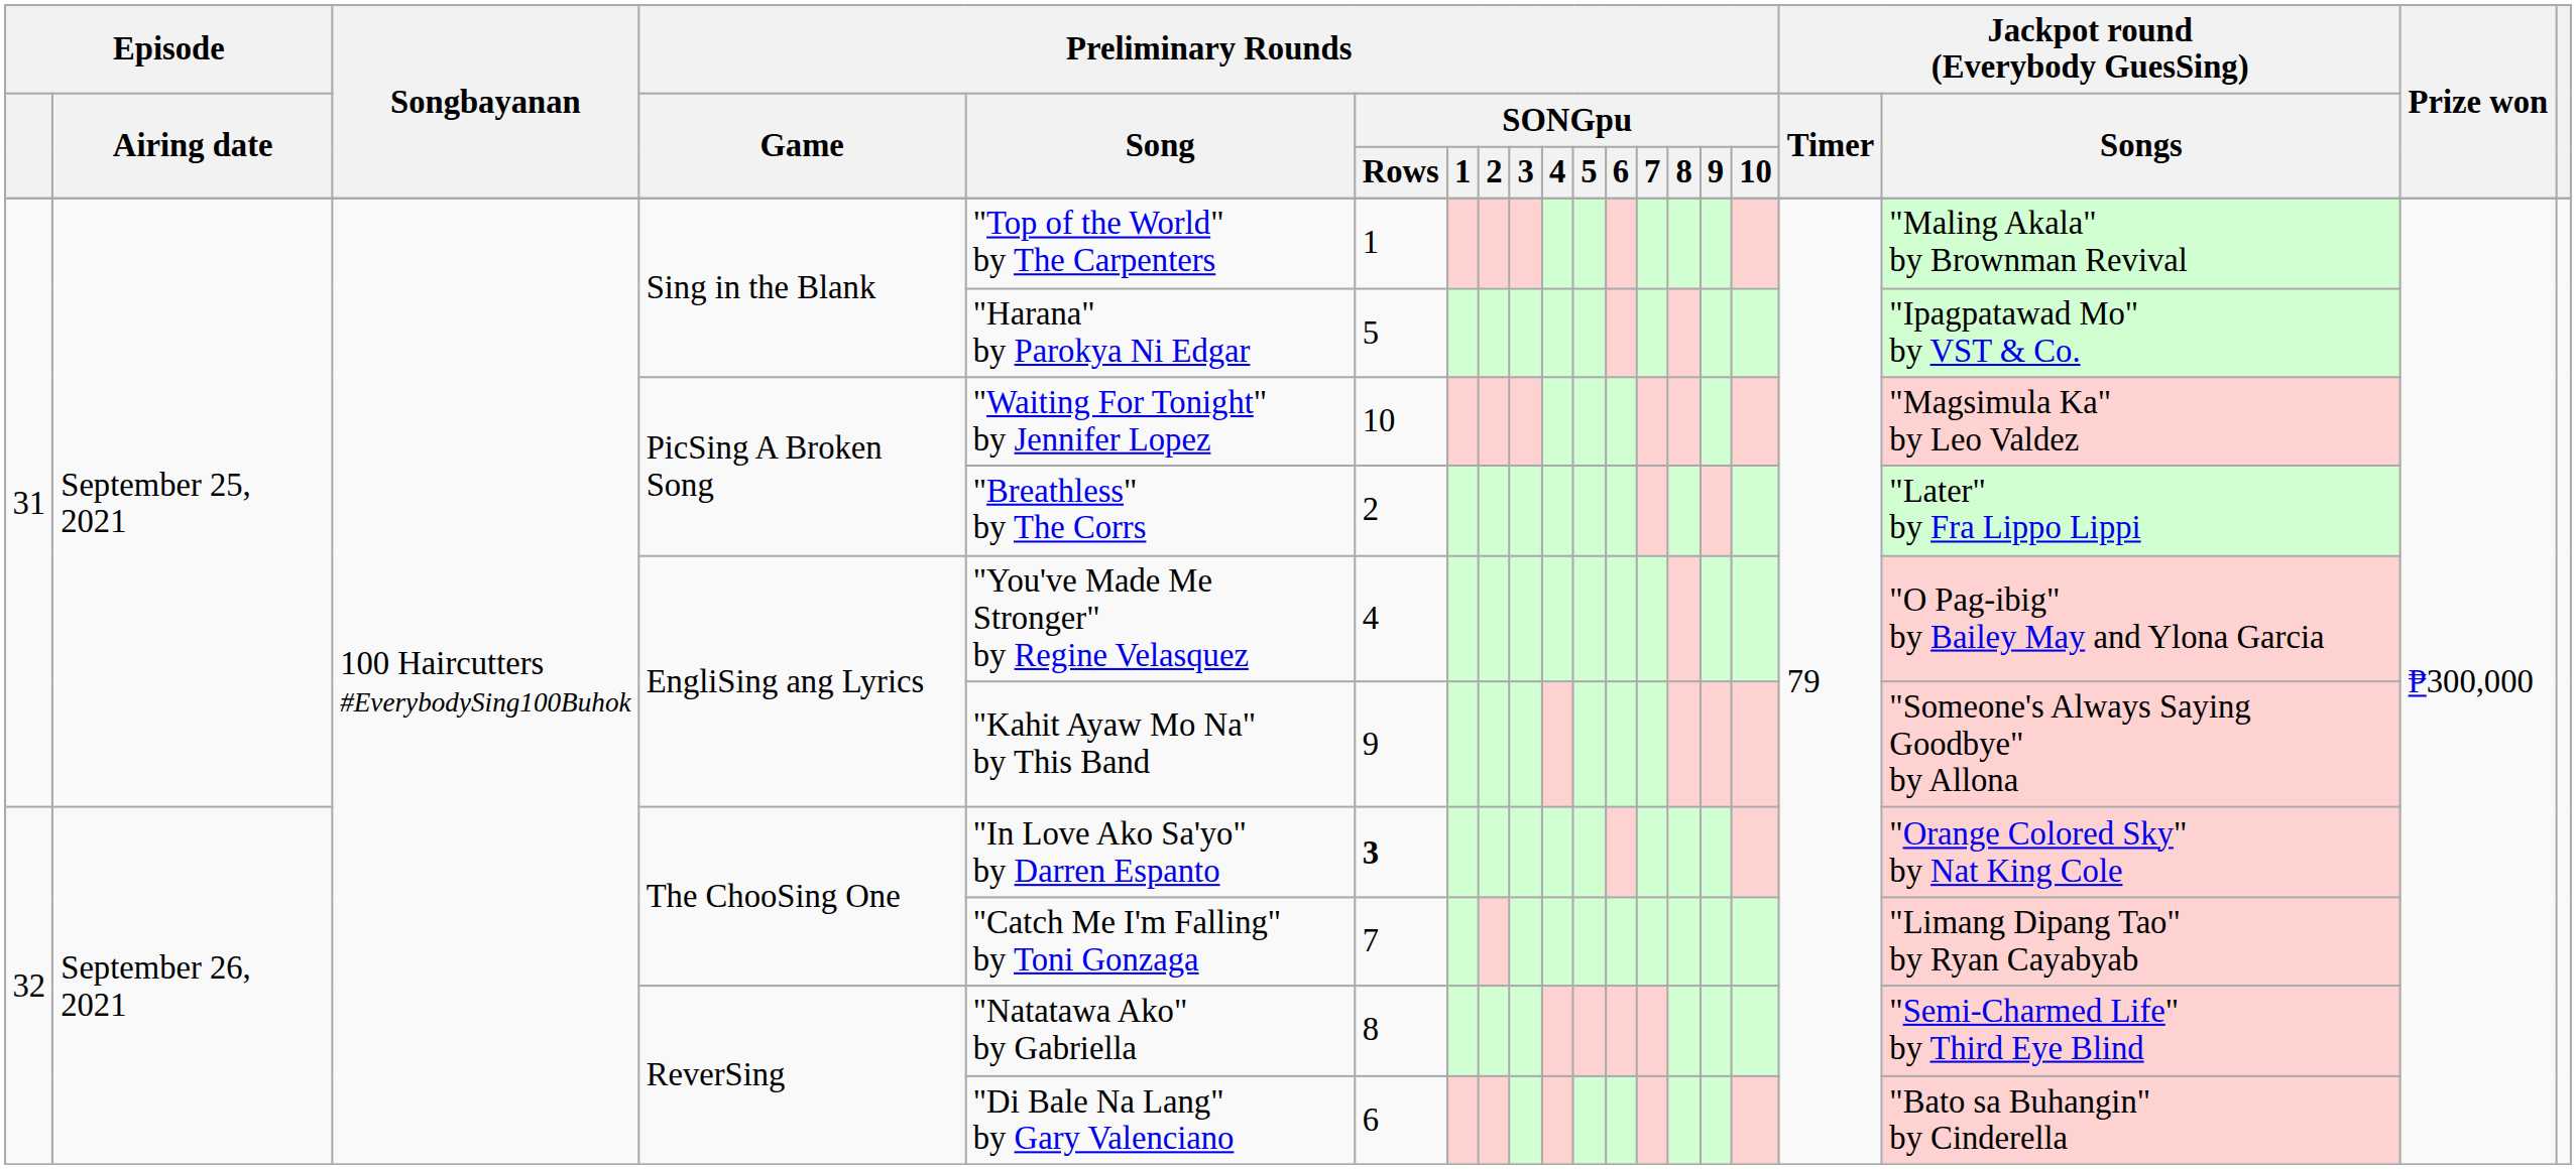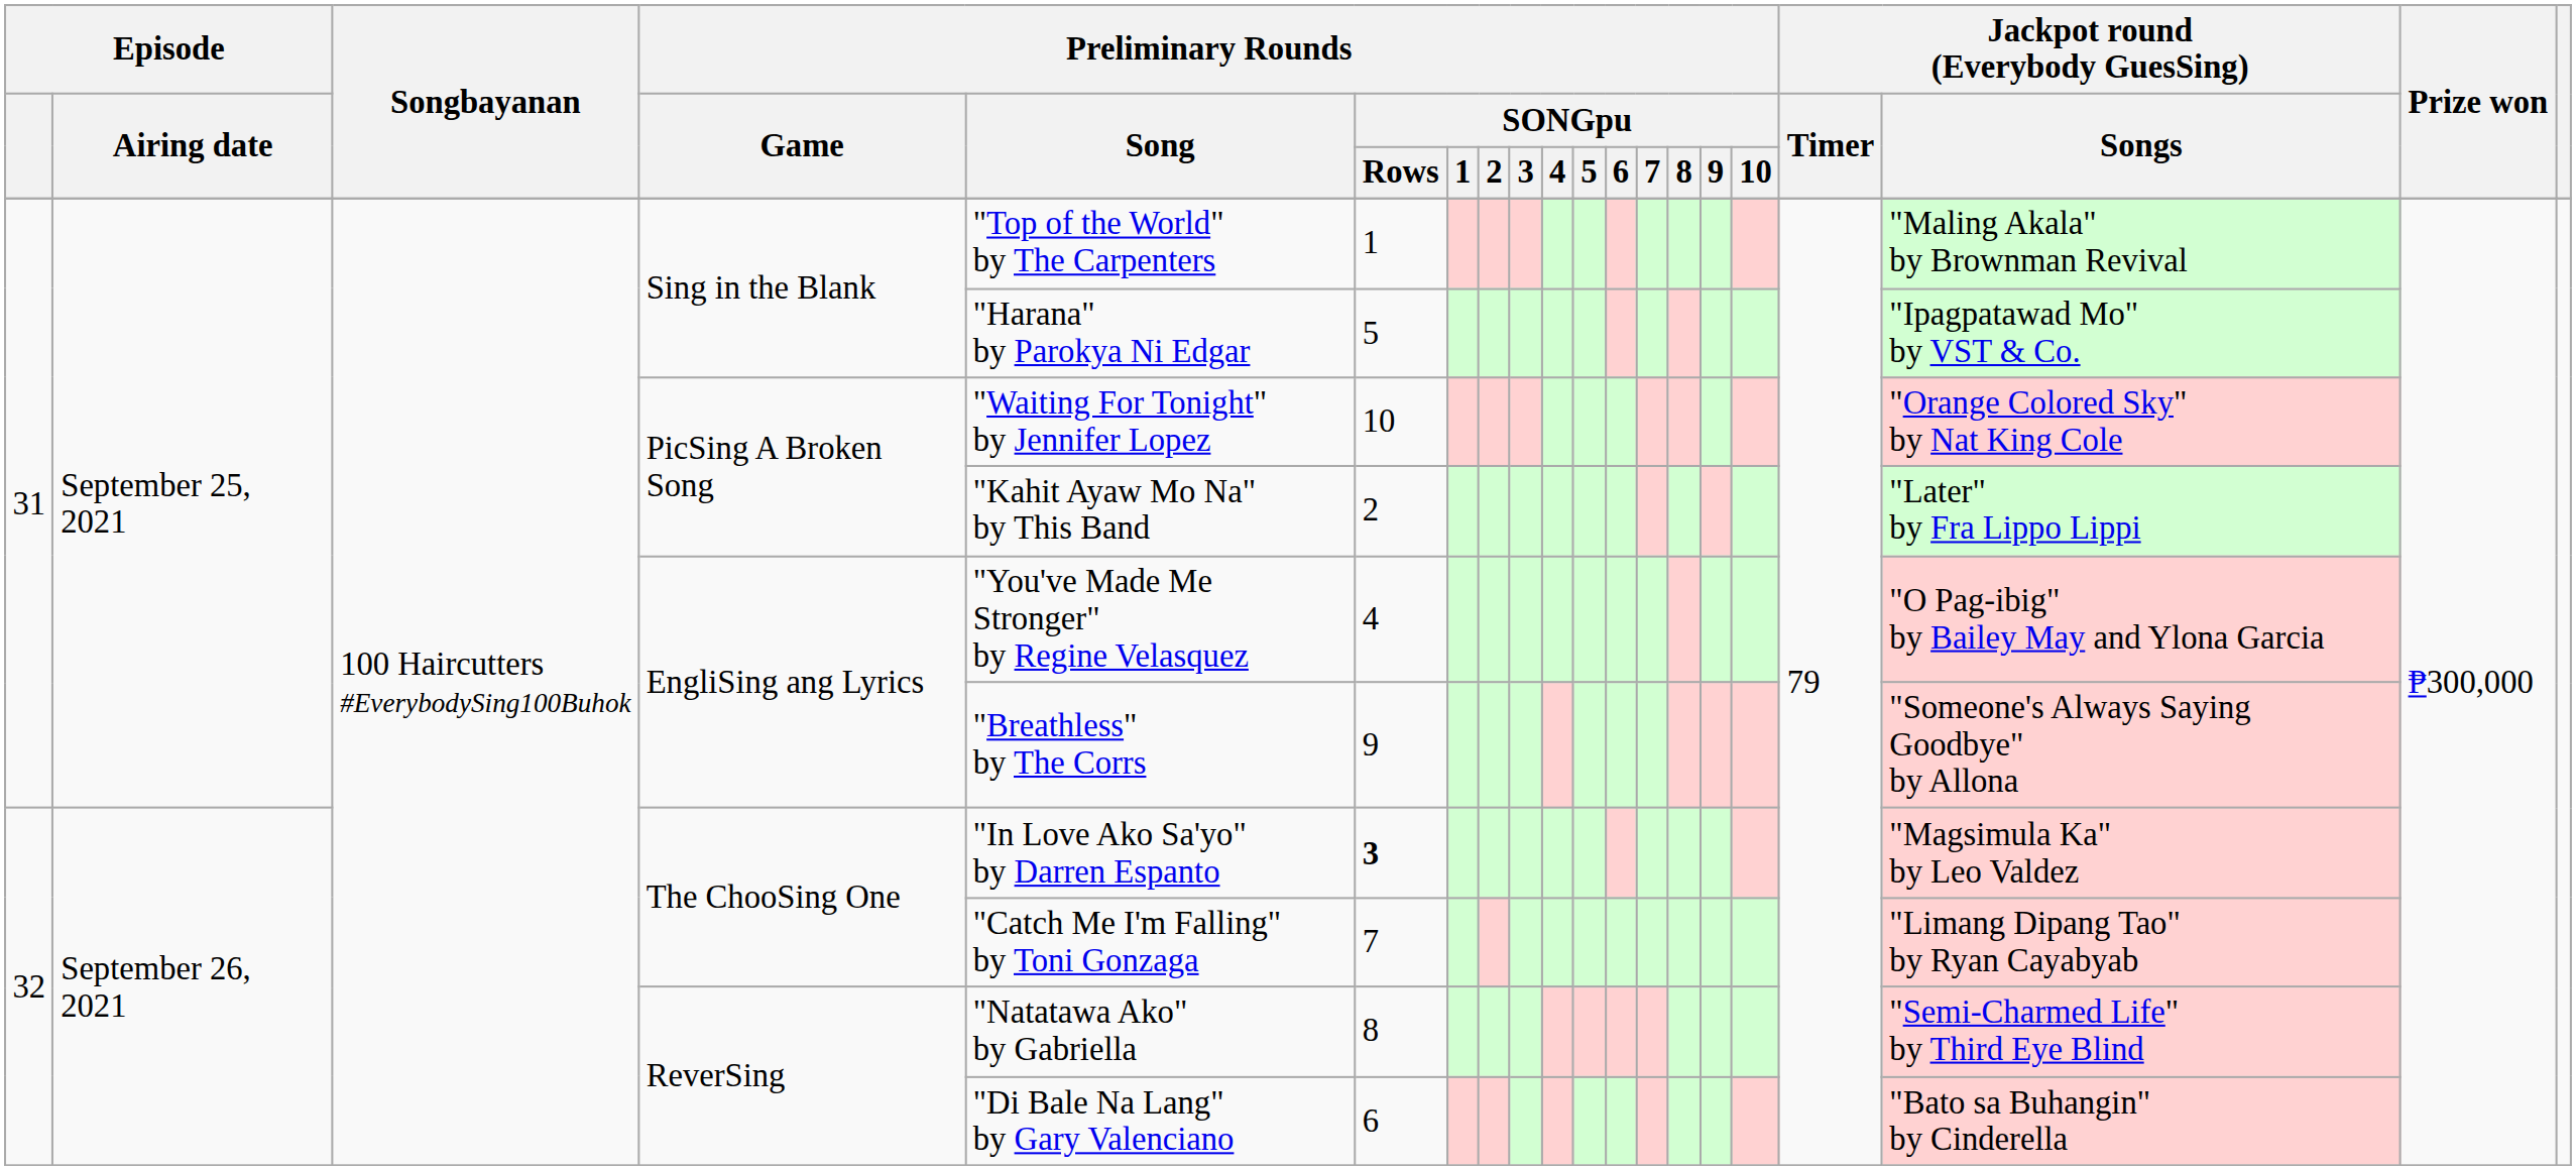row 6 | Jackpot round (Everybody GuesSing) / Songs: "Magsimula Ka" by Leo Valdez -> "Orange Colored Sky" by Nat King Cole
row 7 | Preliminary Rounds / Song: "Breathless" by The Corrs -> "Kahit Ayaw Mo Na" by This Band
row 9 | Preliminary Rounds / Song: "Kahit Ayaw Mo Na" by This Band -> "Breathless" by The Corrs
row 10 | Jackpot round (Everybody GuesSing) / Songs: "Orange Colored Sky" by Nat King Cole -> "Magsimula Ka" by Leo Valdez
